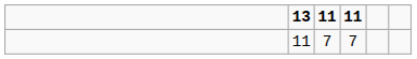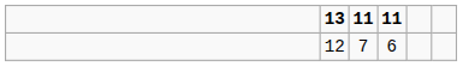row 2 | 13: 11 -> 12
row 2 | column 4: 7 -> 6
